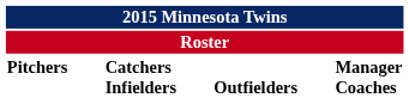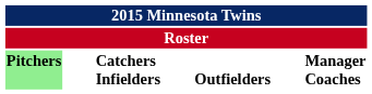Pitchers | column 1: no background -> lightgreen background
